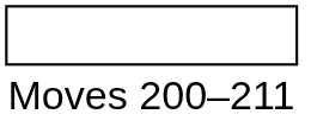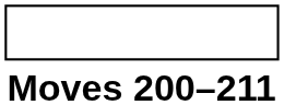row 1 | column 1: normal -> bold
